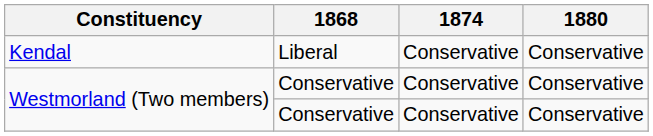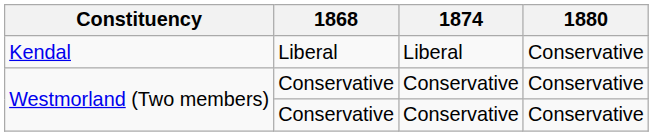Kendal | 1874: Conservative -> Liberal
